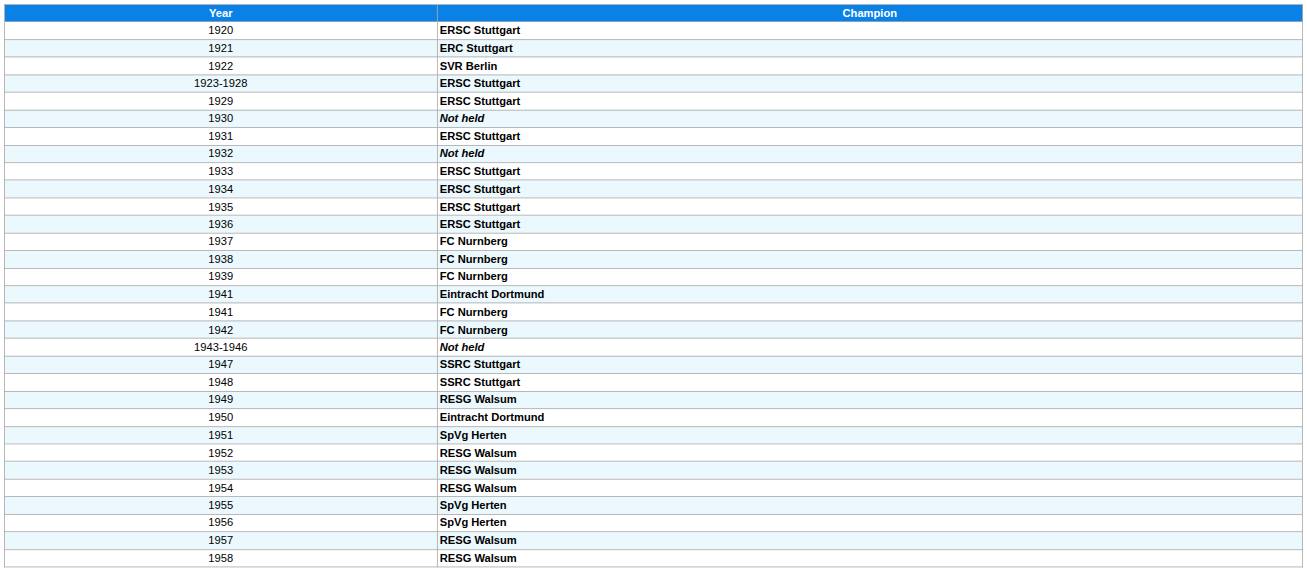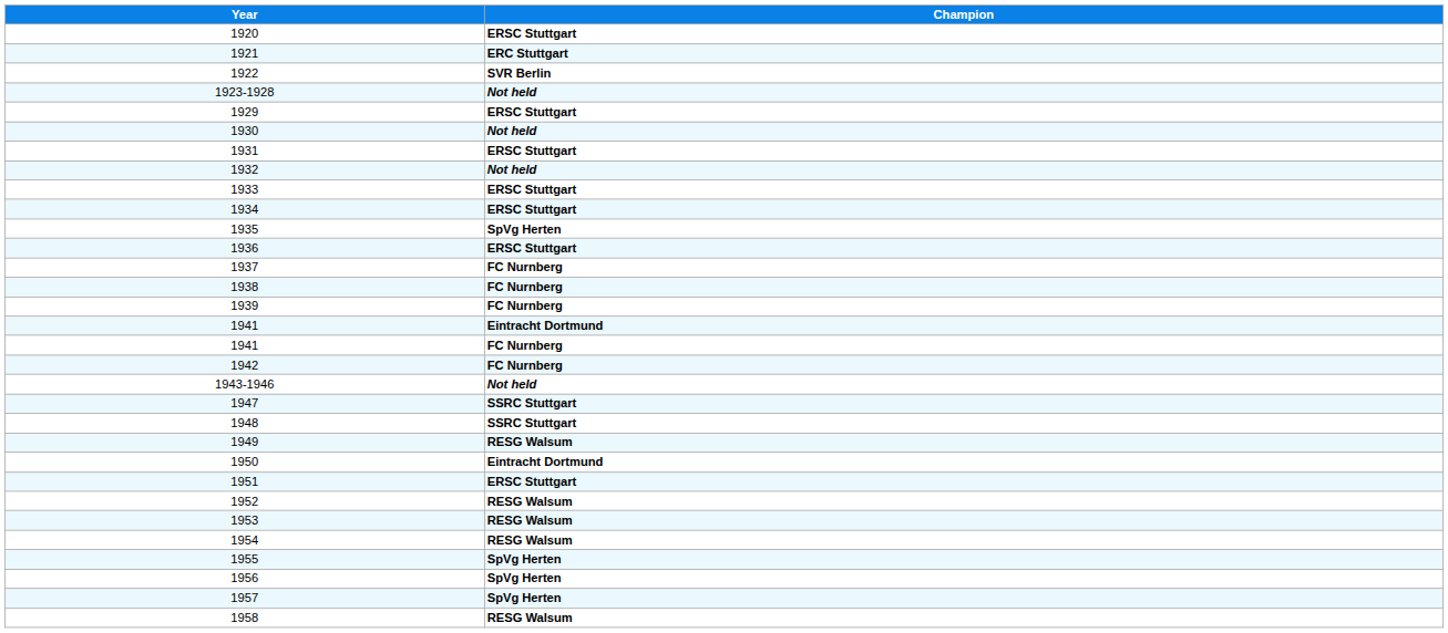row 5 | Champion: ERSC Stuttgart -> Not held
row 12 | Champion: ERSC Stuttgart -> SpVg Herten
row 25 | Champion: SpVg Herten -> ERSC Stuttgart
row 31 | Champion: RESG Walsum -> SpVg Herten
